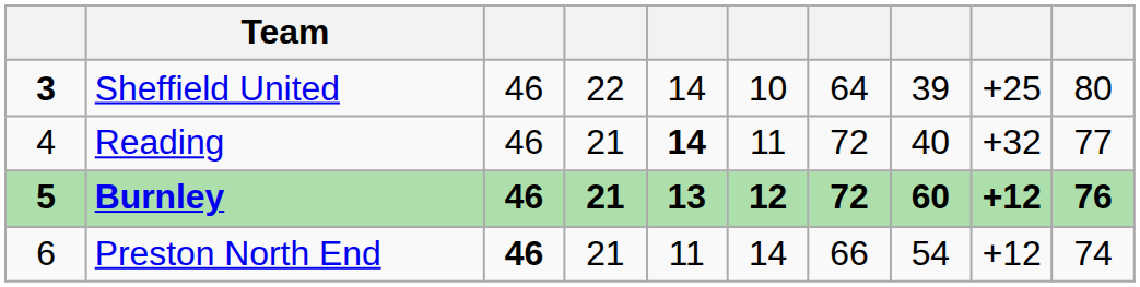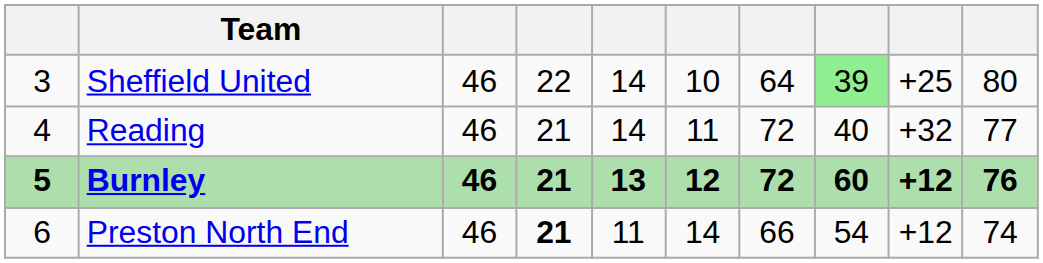Sheffield United | column 1: bold -> normal
Sheffield United | column 8: no background -> lightgreen background
Reading | column 5: bold -> normal
Preston North End | column 3: bold -> normal
Preston North End | column 4: normal -> bold
